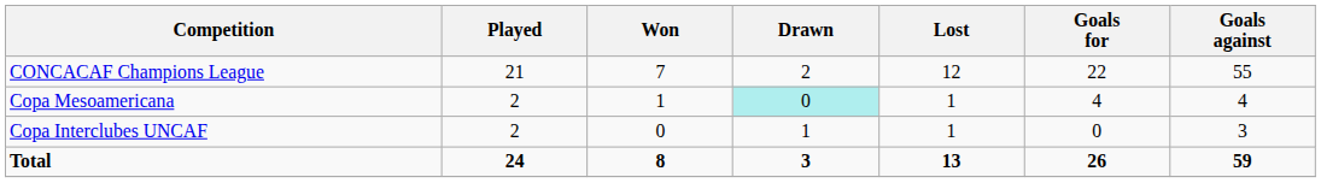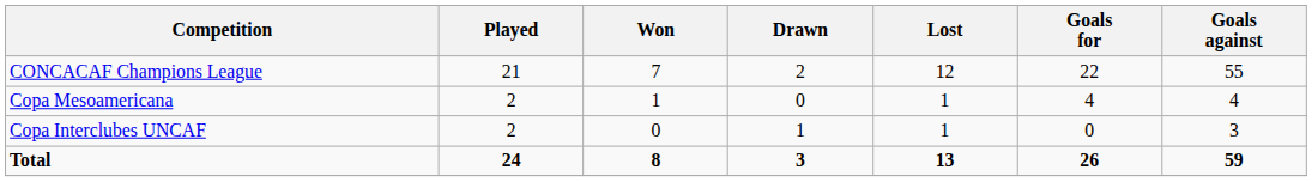Copa Mesoamericana | Drawn: paleturquoise background -> no background
